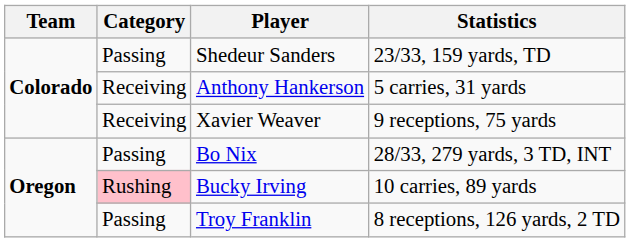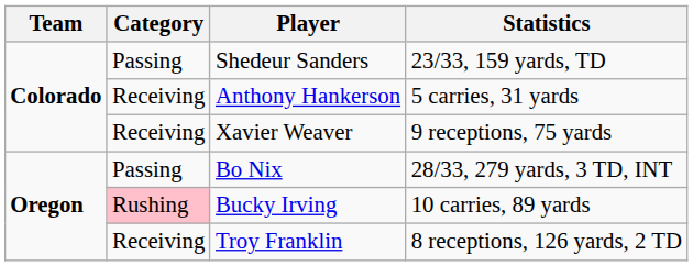Troy Franklin | Category: Passing -> Receiving
